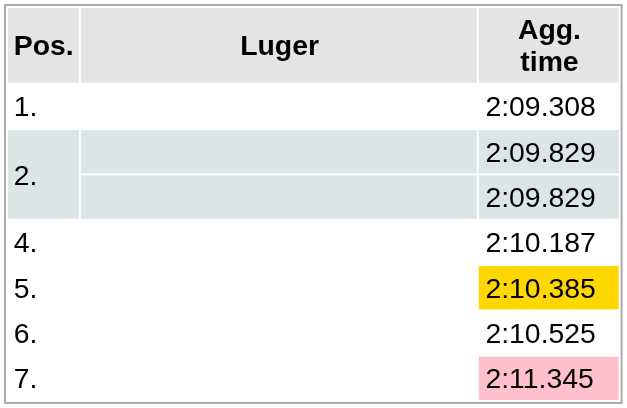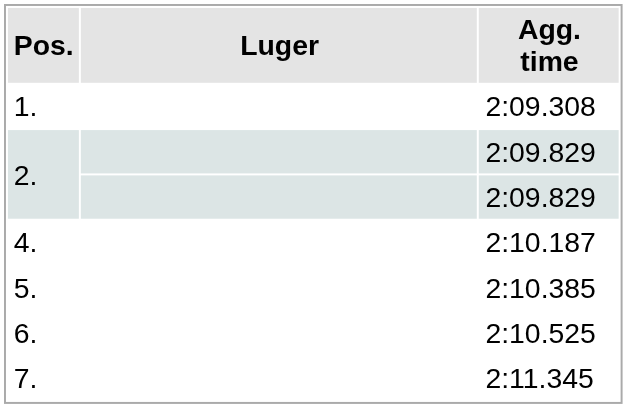5. | Agg. time: gold background -> no background
7. | Agg. time: pink background -> no background
